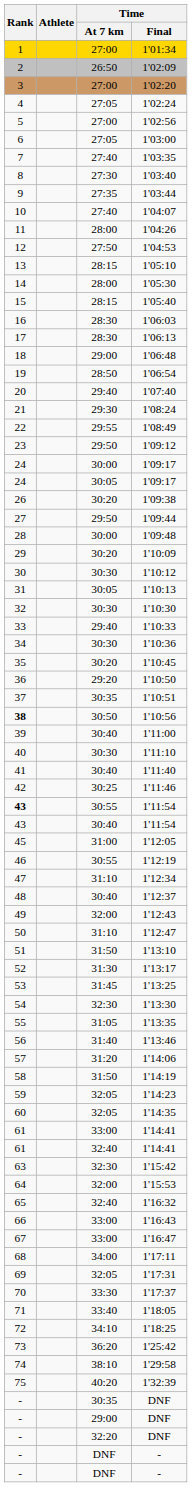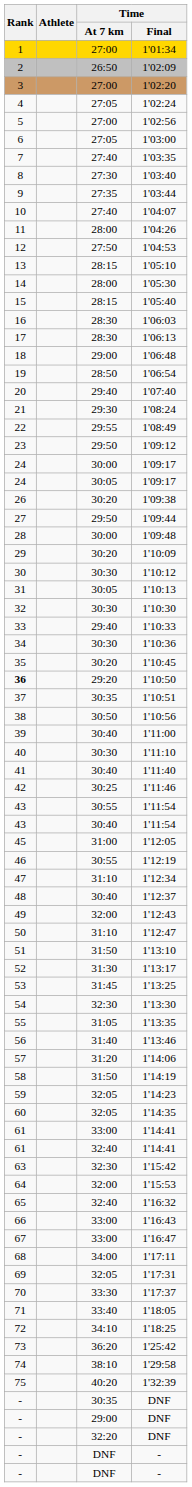1'10:50 | Rank: normal -> bold
1'10:56 | Rank: bold -> normal
30:55 / 1'11:54 | Rank: bold -> normal
